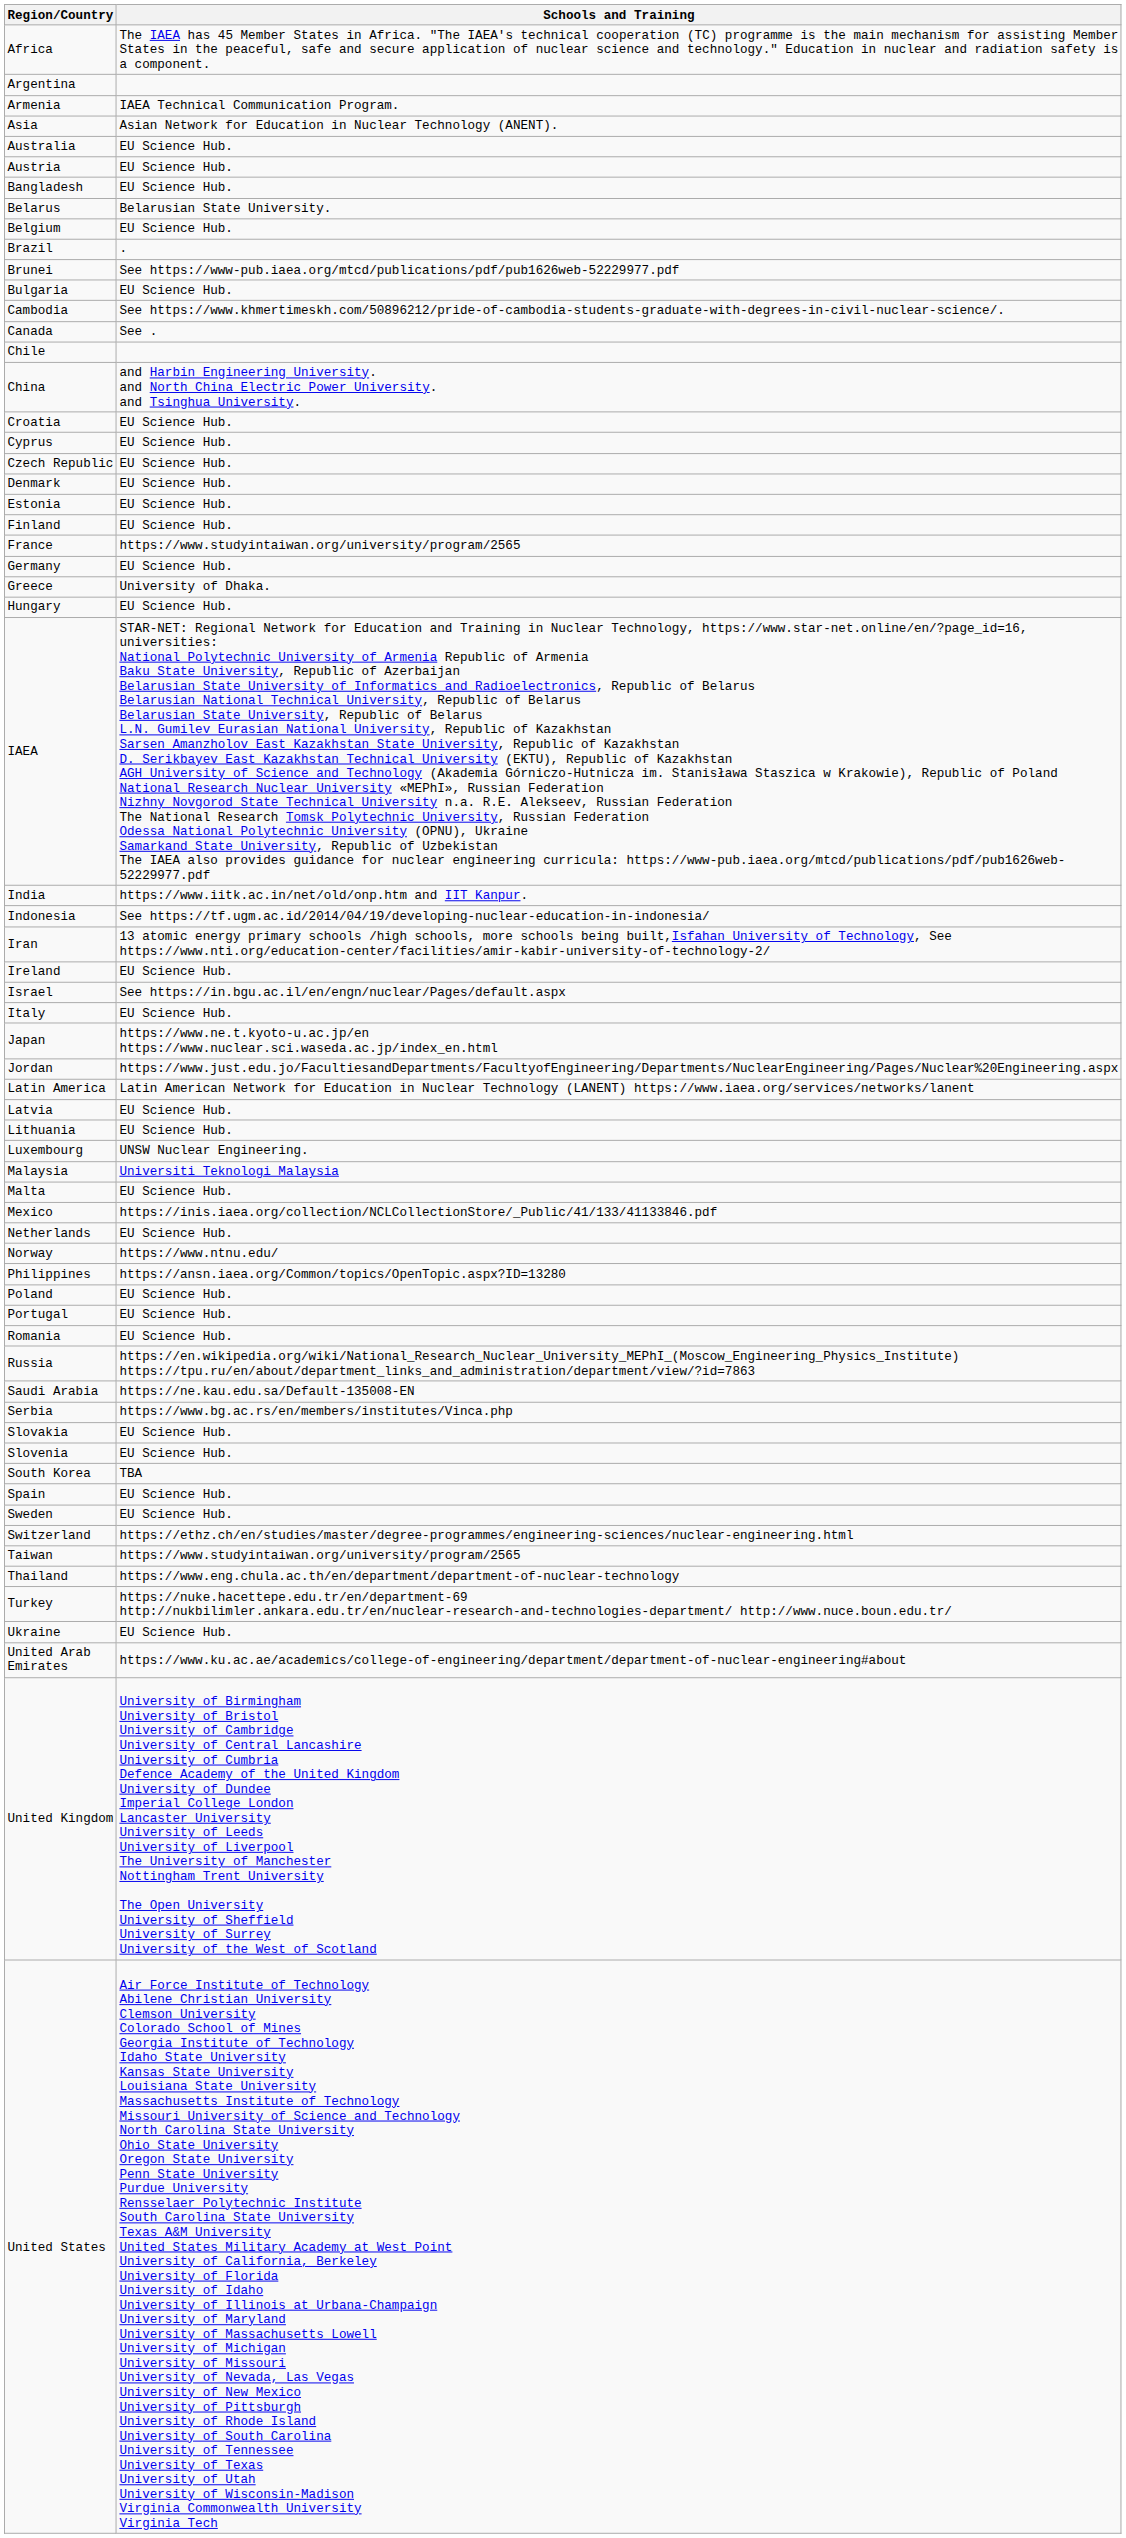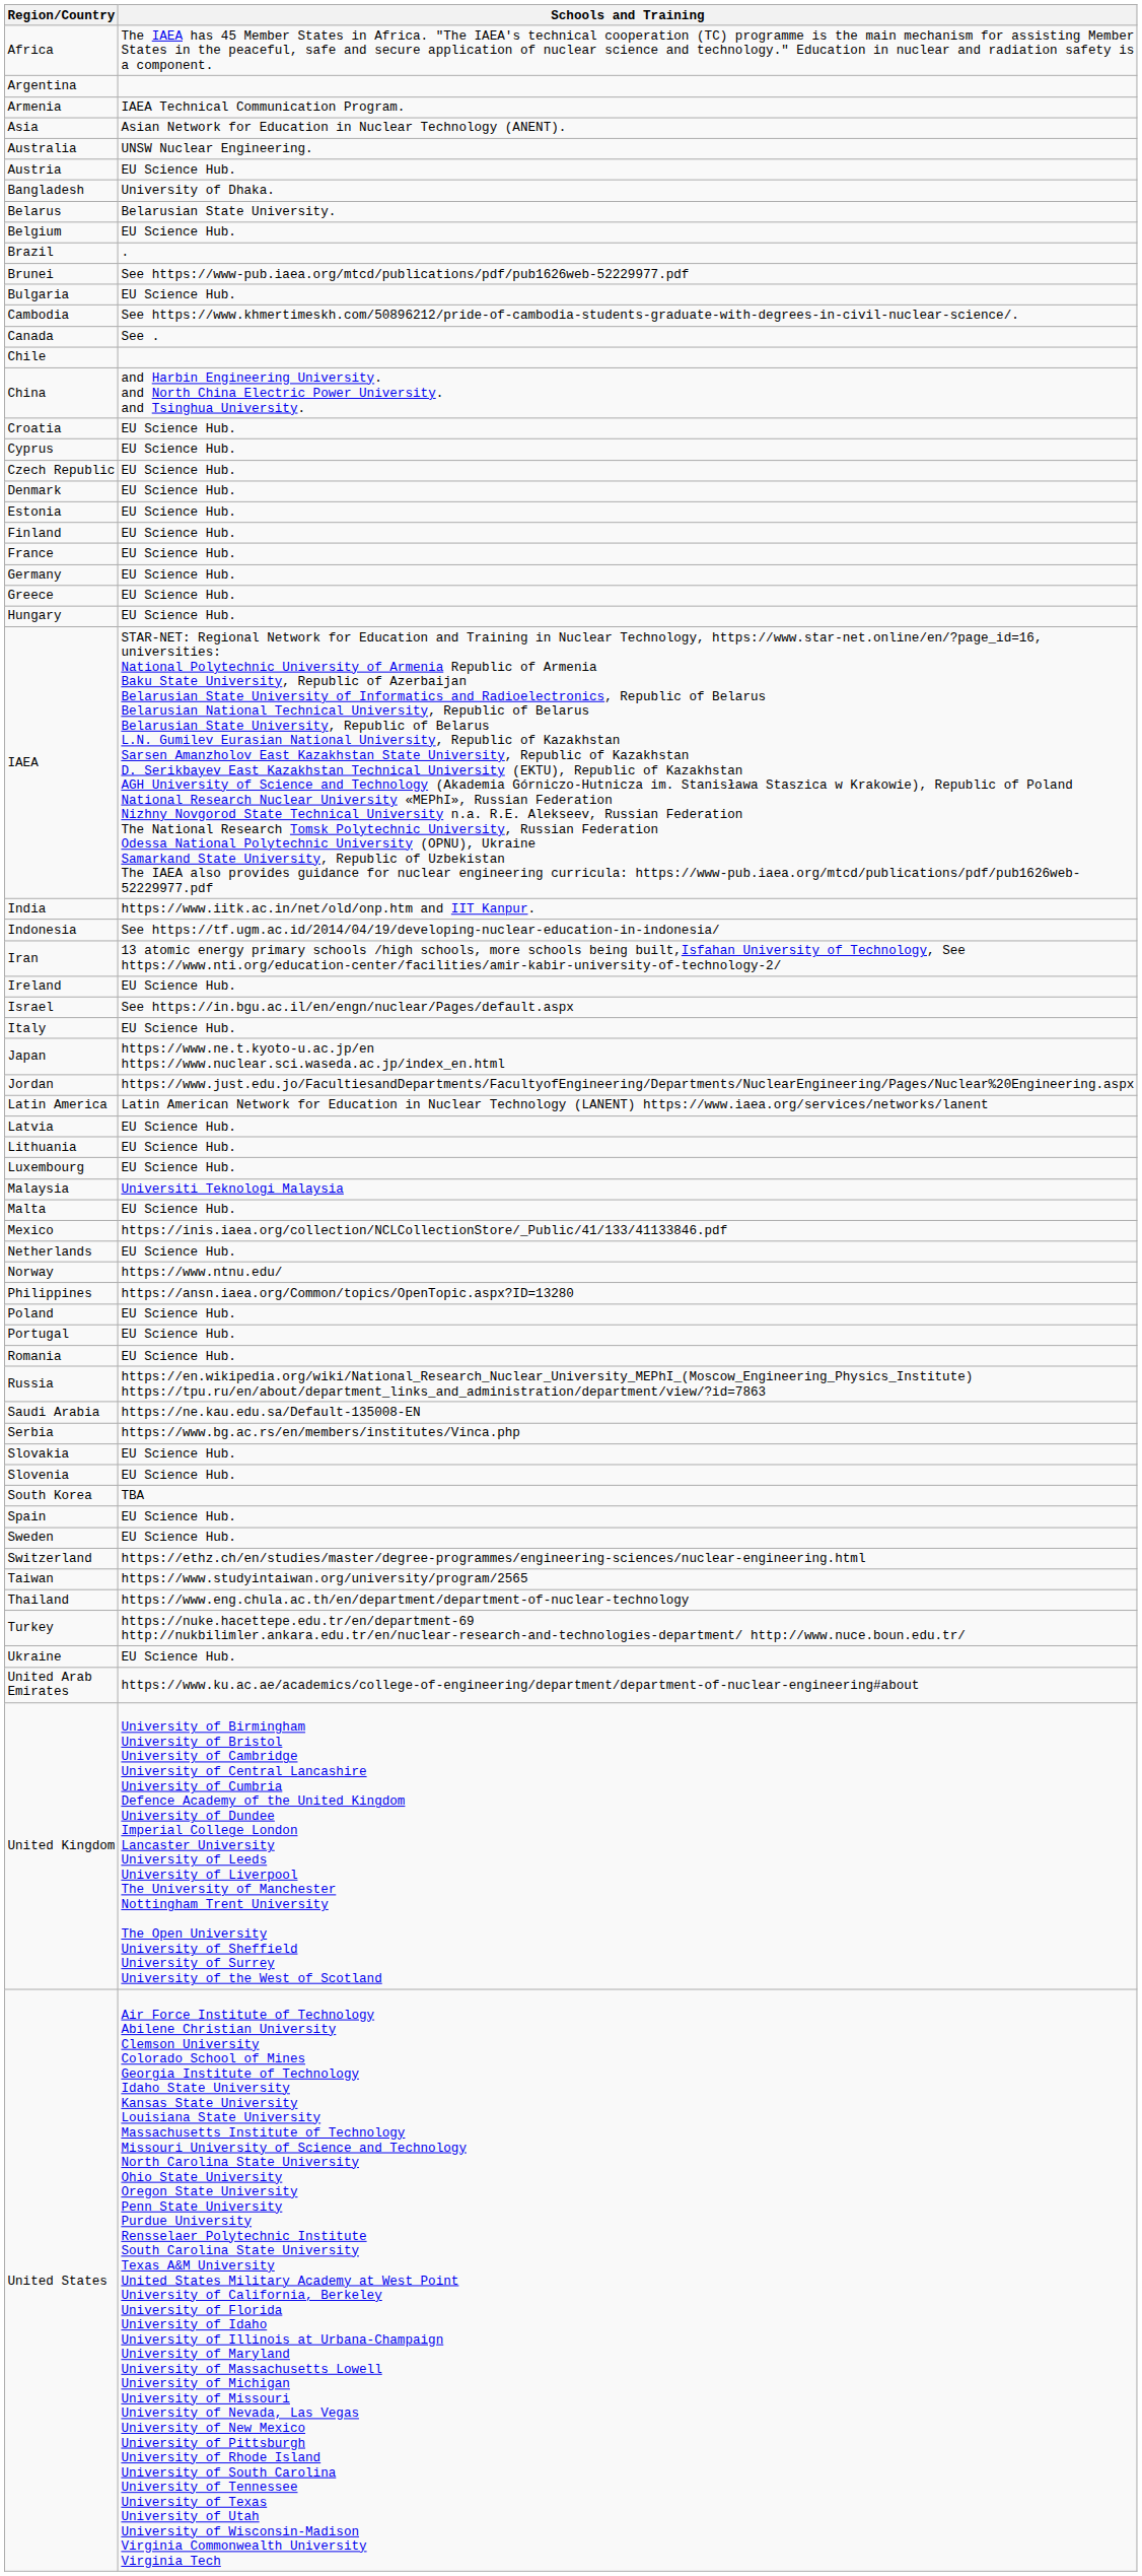Australia | Schools and Training: EU Science Hub. -> UNSW Nuclear Engineering.
Bangladesh | Schools and Training: EU Science Hub. -> University of Dhaka.
France | Schools and Training: https://www.studyintaiwan.org/university/program/2565 -> EU Science Hub.
Greece | Schools and Training: University of Dhaka. -> EU Science Hub.
Luxembourg | Schools and Training: UNSW Nuclear Engineering. -> EU Science Hub.
